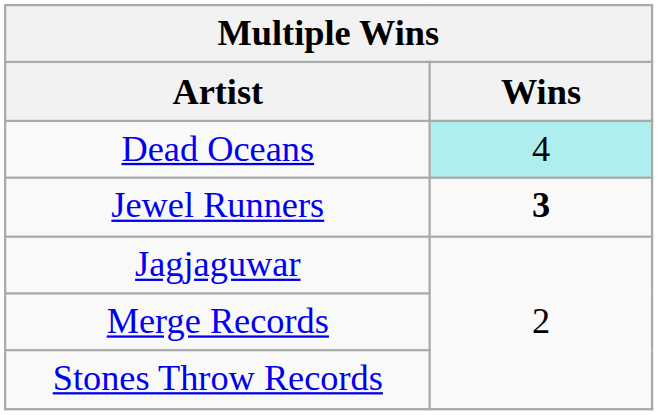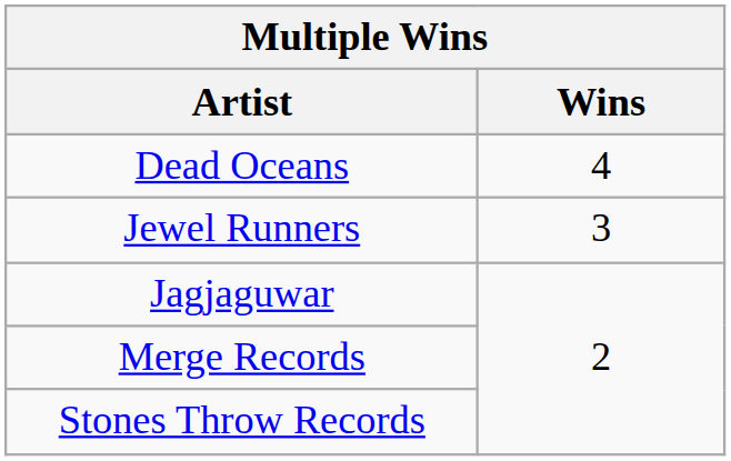Dead Oceans | Wins: paleturquoise background -> no background
Jewel Runners | Wins: bold -> normal
